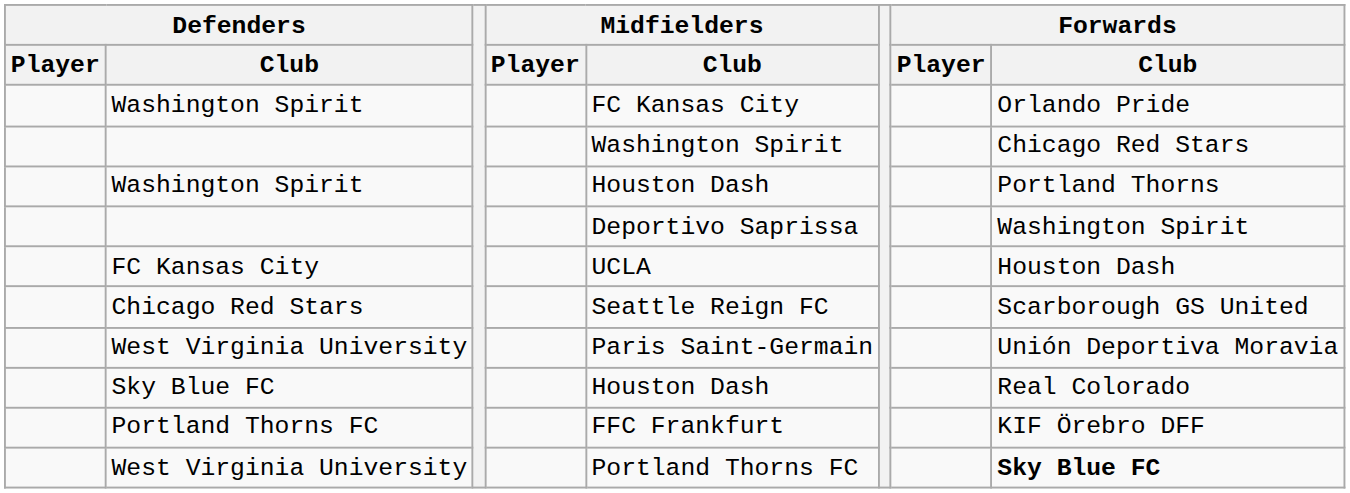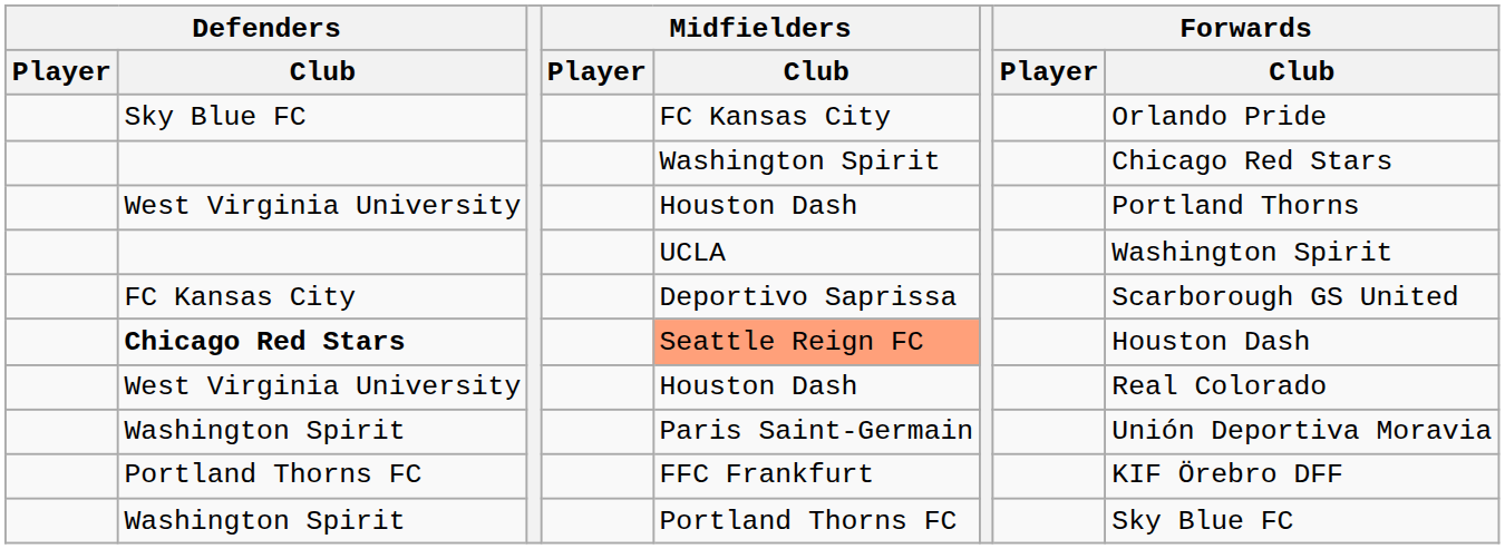row 3 | Defenders / Club: Washington Spirit -> Sky Blue FC
row 5 | Defenders / Club: Washington Spirit -> West Virginia University
row 6 | Midfielders / Club: Deportivo Saprissa -> UCLA
row 7 | Midfielders / Club: UCLA -> Deportivo Saprissa
row 7 | Forwards / Club: Houston Dash -> Scarborough GS United
row 8 | Defenders / Club: normal -> bold
row 8 | Midfielders / Club: no background -> lightsalmon background
row 8 | Forwards / Club: Scarborough GS United -> Houston Dash
row 9 | Midfielders / Club: Paris Saint-Germain -> Houston Dash
row 9 | Forwards / Club: Unión Deportiva Moravia -> Real Colorado
row 10 | Defenders / Club: Sky Blue FC -> Washington Spirit
row 10 | Midfielders / Club: Houston Dash -> Paris Saint-Germain
row 10 | Forwards / Club: Real Colorado -> Unión Deportiva Moravia
row 12 | Defenders / Club: West Virginia University -> Washington Spirit
row 12 | Forwards / Club: bold -> normal
